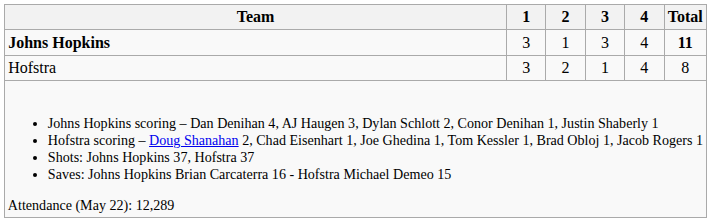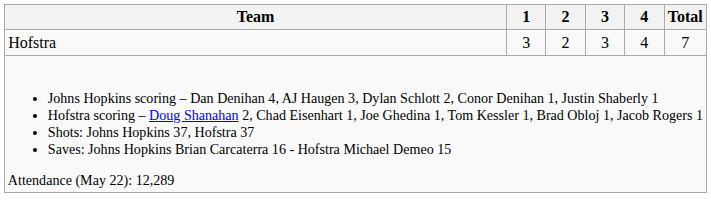- row: Johns Hopkins | 3 | 1 | 3 | 4 | 11
Hofstra | 3: 1 -> 3
Hofstra | Total: 8 -> 7
